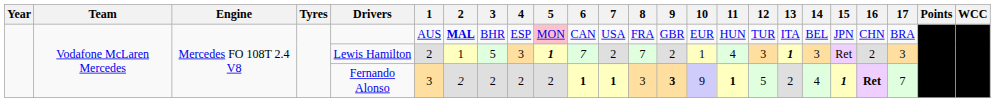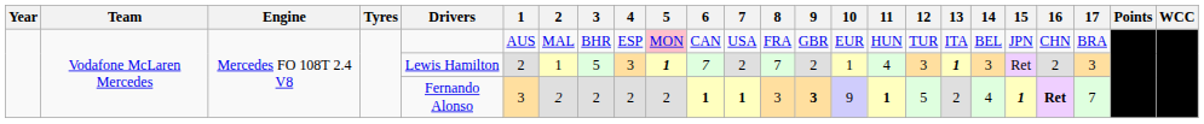row 2 | 2: bold -> normal
